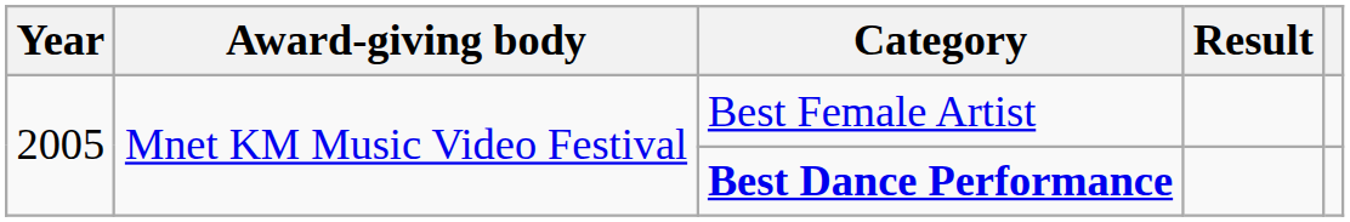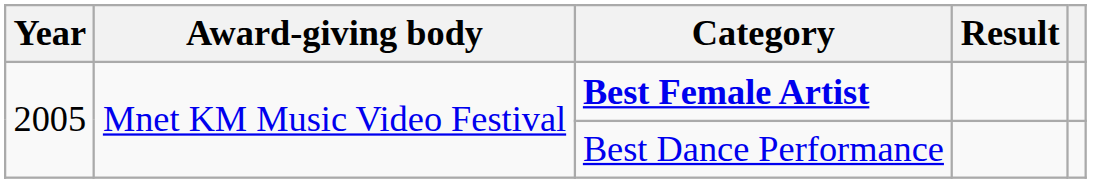Best Female Artist | Category: normal -> bold
Best Dance Performance | Category: bold -> normal
